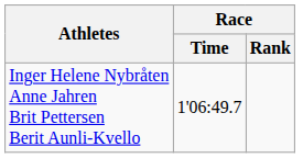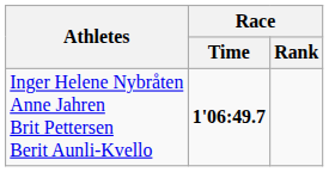row 3 | Race / Time: normal -> bold
